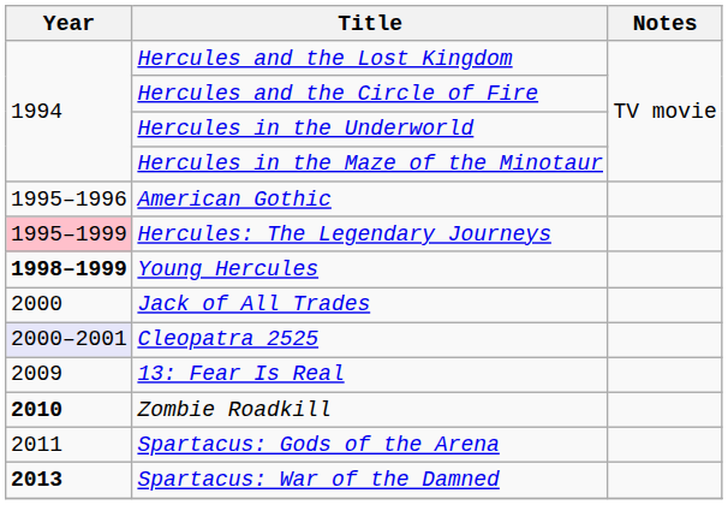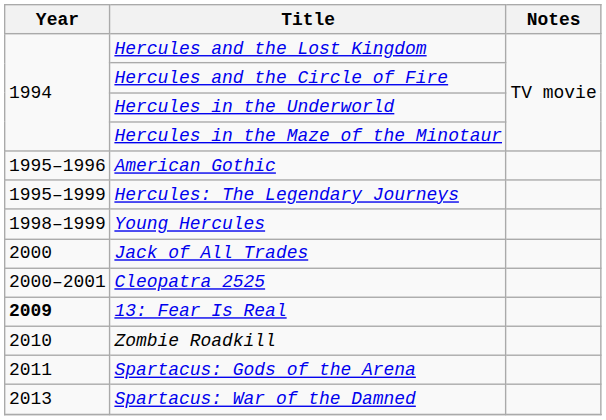Hercules: The Legendary Journeys | Year: pink background -> no background
Young Hercules | Year: bold -> normal
Cleopatra 2525 | Year: lavender background -> no background
13: Fear Is Real | Year: normal -> bold
Zombie Roadkill | Year: bold -> normal
Spartacus: War of the Damned | Year: bold -> normal
